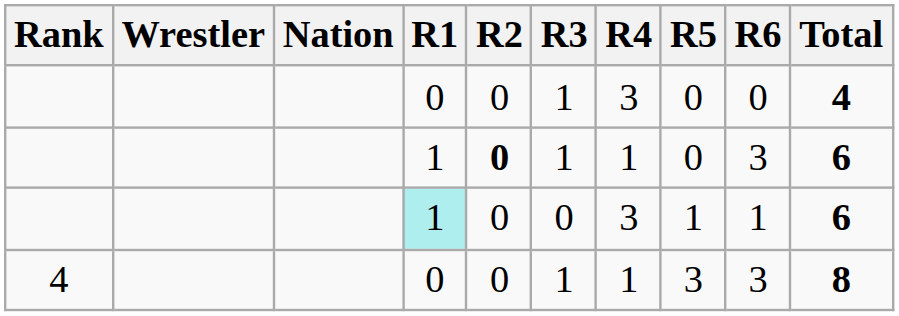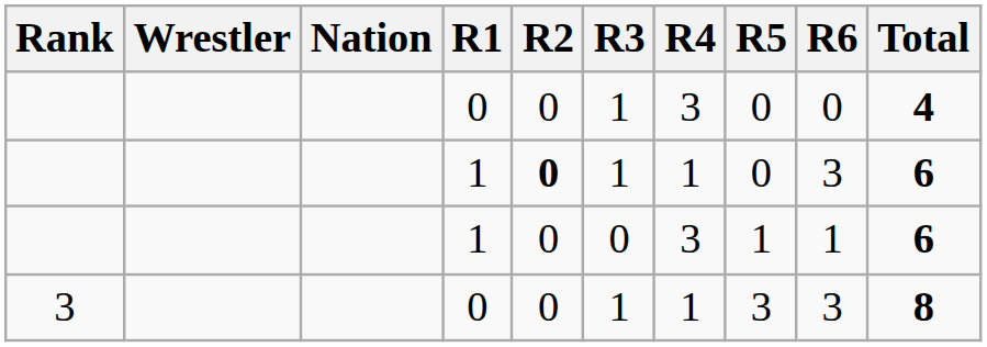row 4 | R1: paleturquoise background -> no background
row 5 | Rank: 4 -> 3
